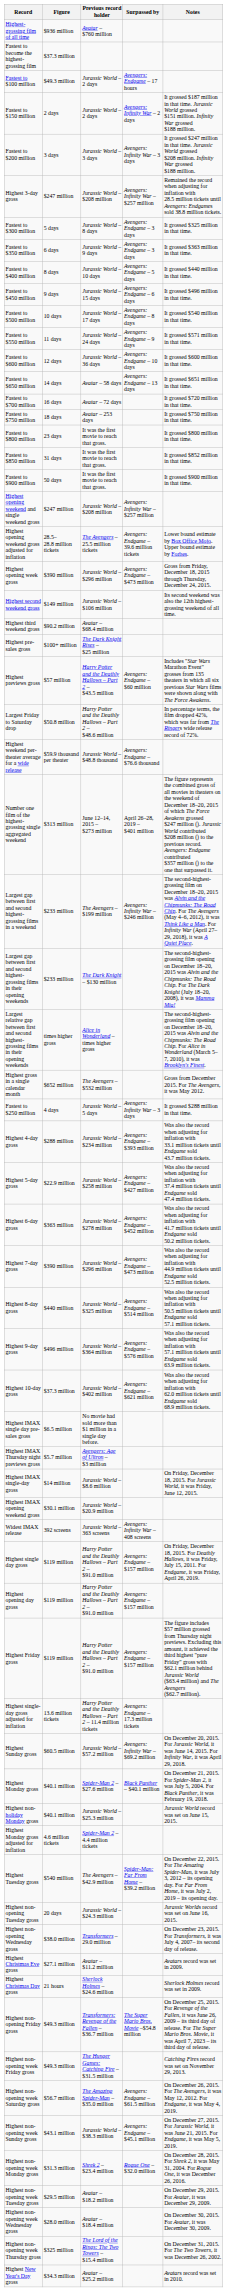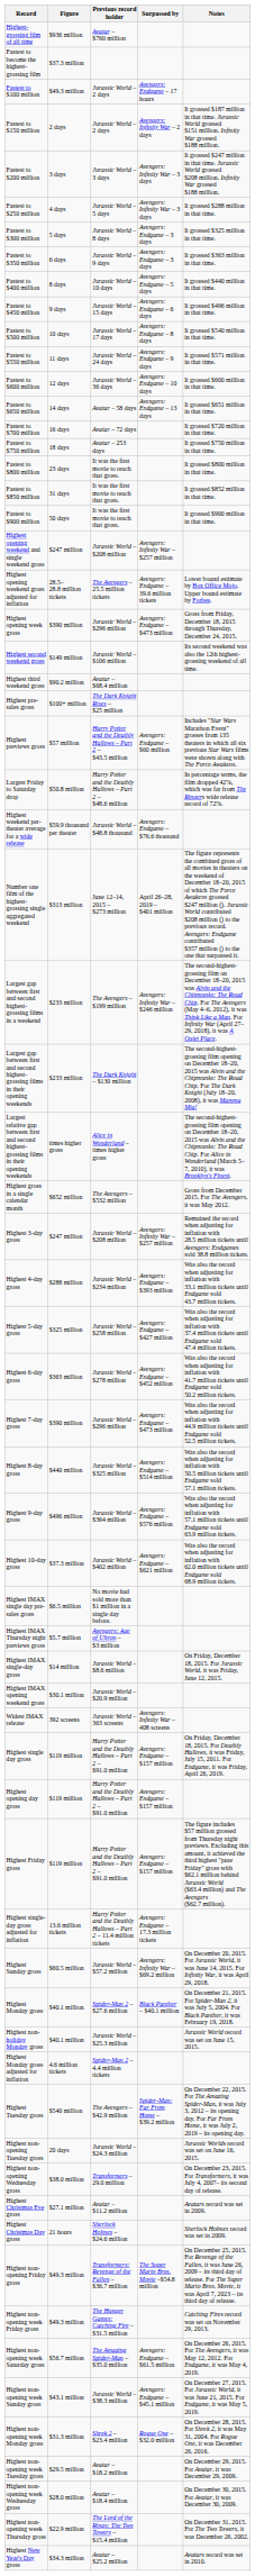rows swapped: Fastest to $250 million <-> Highest 3-day gross
Highest 5-day gross | Figure: $22.9 million -> $325 million
Highest non-opening week Thursday gross | Figure: $325 million -> $22.9 million
